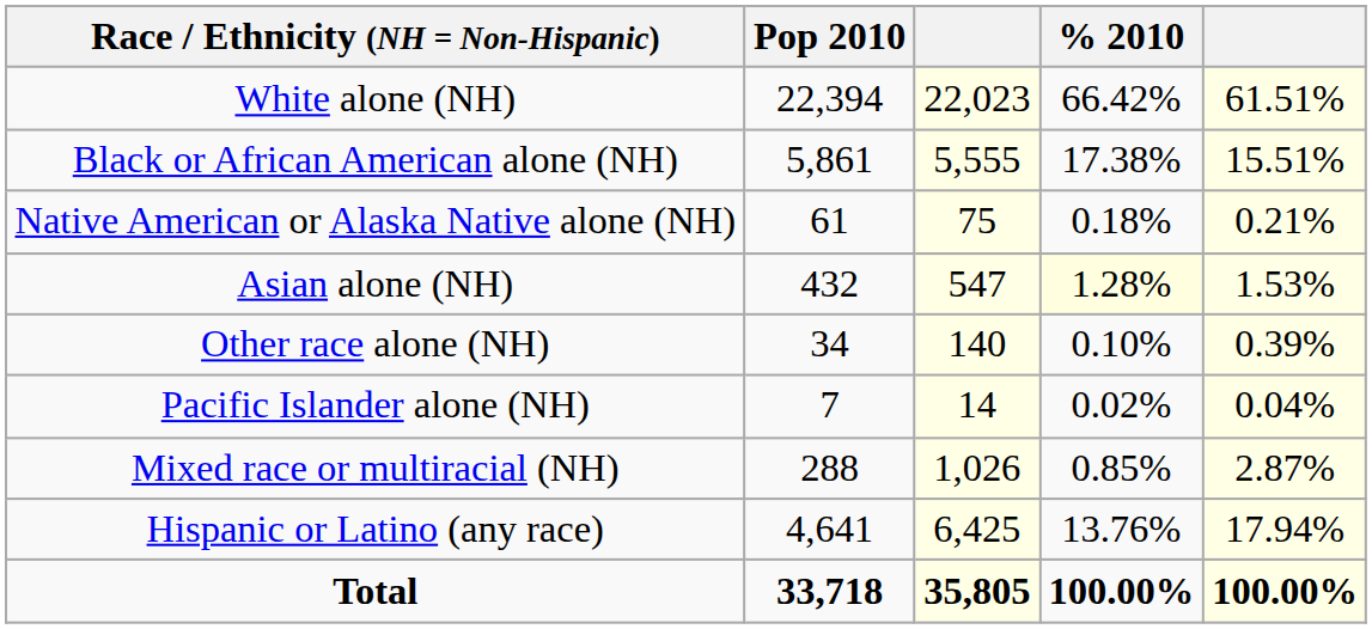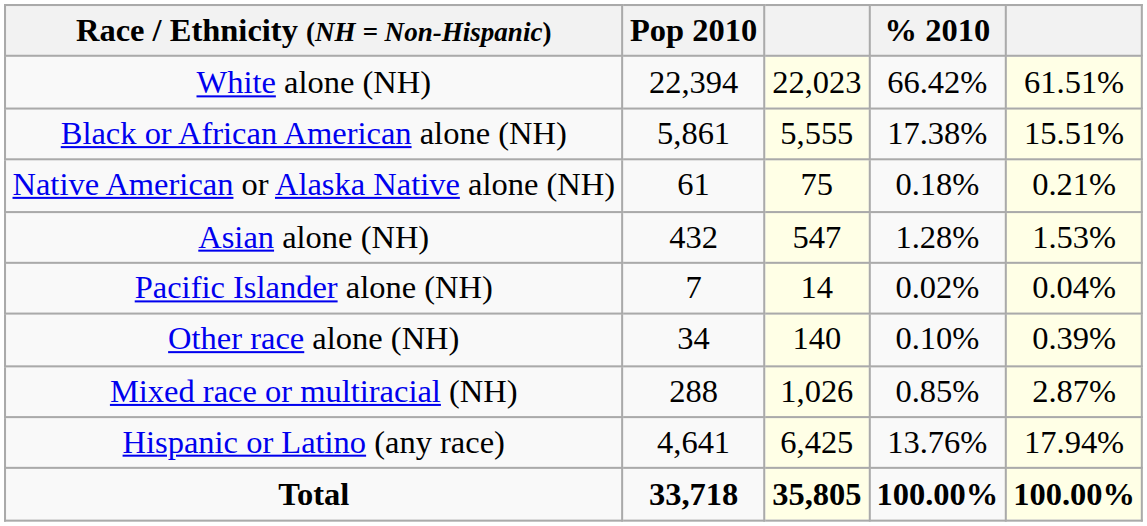Asian alone (NH) | % 2010: lightyellow background -> no background
rows swapped: Pacific Islander alone (NH) <-> Other race alone (NH)
